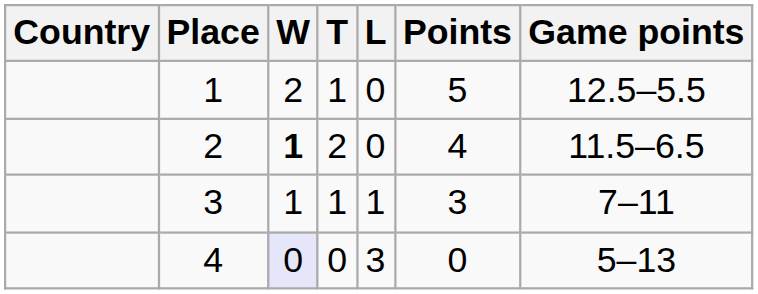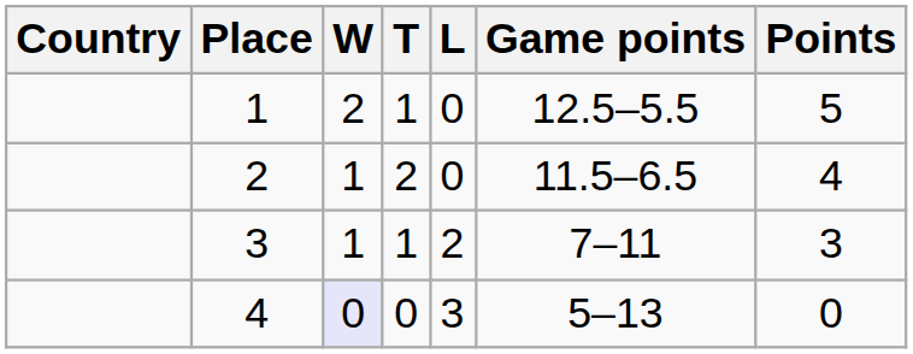columns swapped: Game points <-> Points
row 3 | W: bold -> normal
row 4 | L: 1 -> 2
